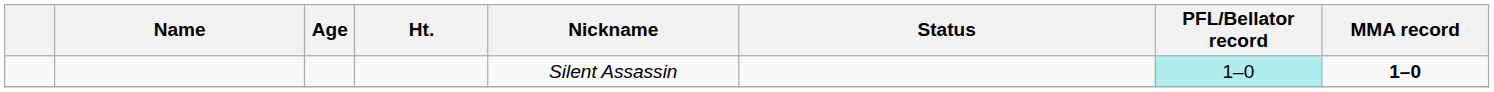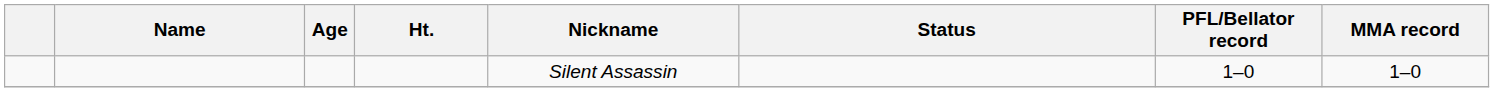row 2 | PFL/Bellator record: paleturquoise background -> no background
row 2 | MMA record: bold -> normal
